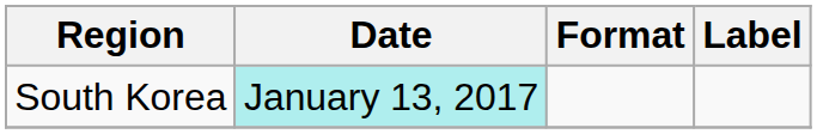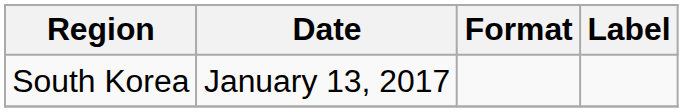South Korea | Date: paleturquoise background -> no background
